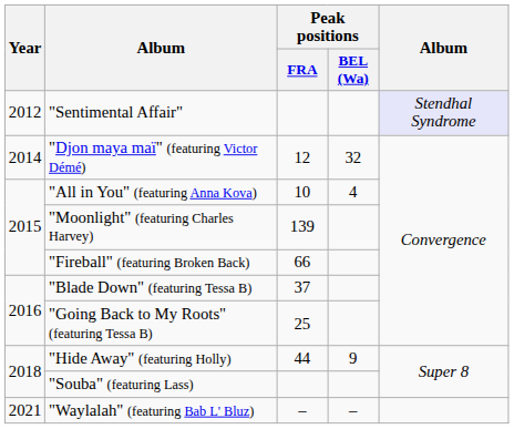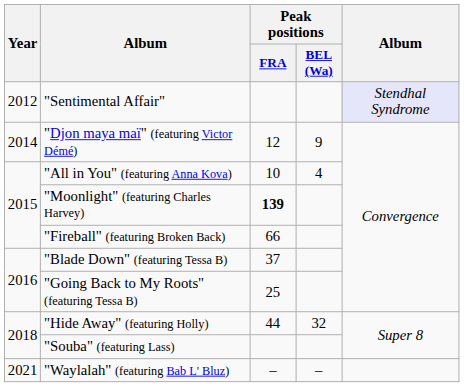"Djon maya maï" (featuring Victor Démé) | Peak positions / BEL (Wa): 32 -> 9
"Moonlight" (featuring Charles Harvey) | Peak positions / FRA: normal -> bold
"Hide Away" (featuring Holly) | Peak positions / BEL (Wa): 9 -> 32
